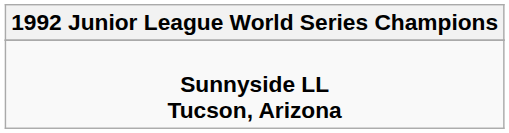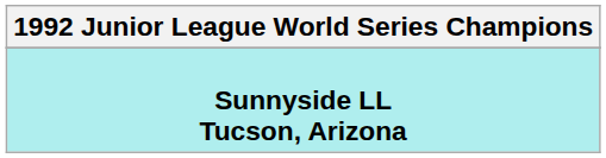row 2 | column 1: no background -> paleturquoise background
